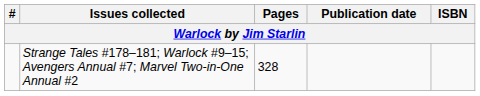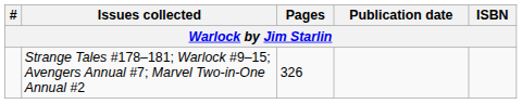row 3 | Pages: 328 -> 326
